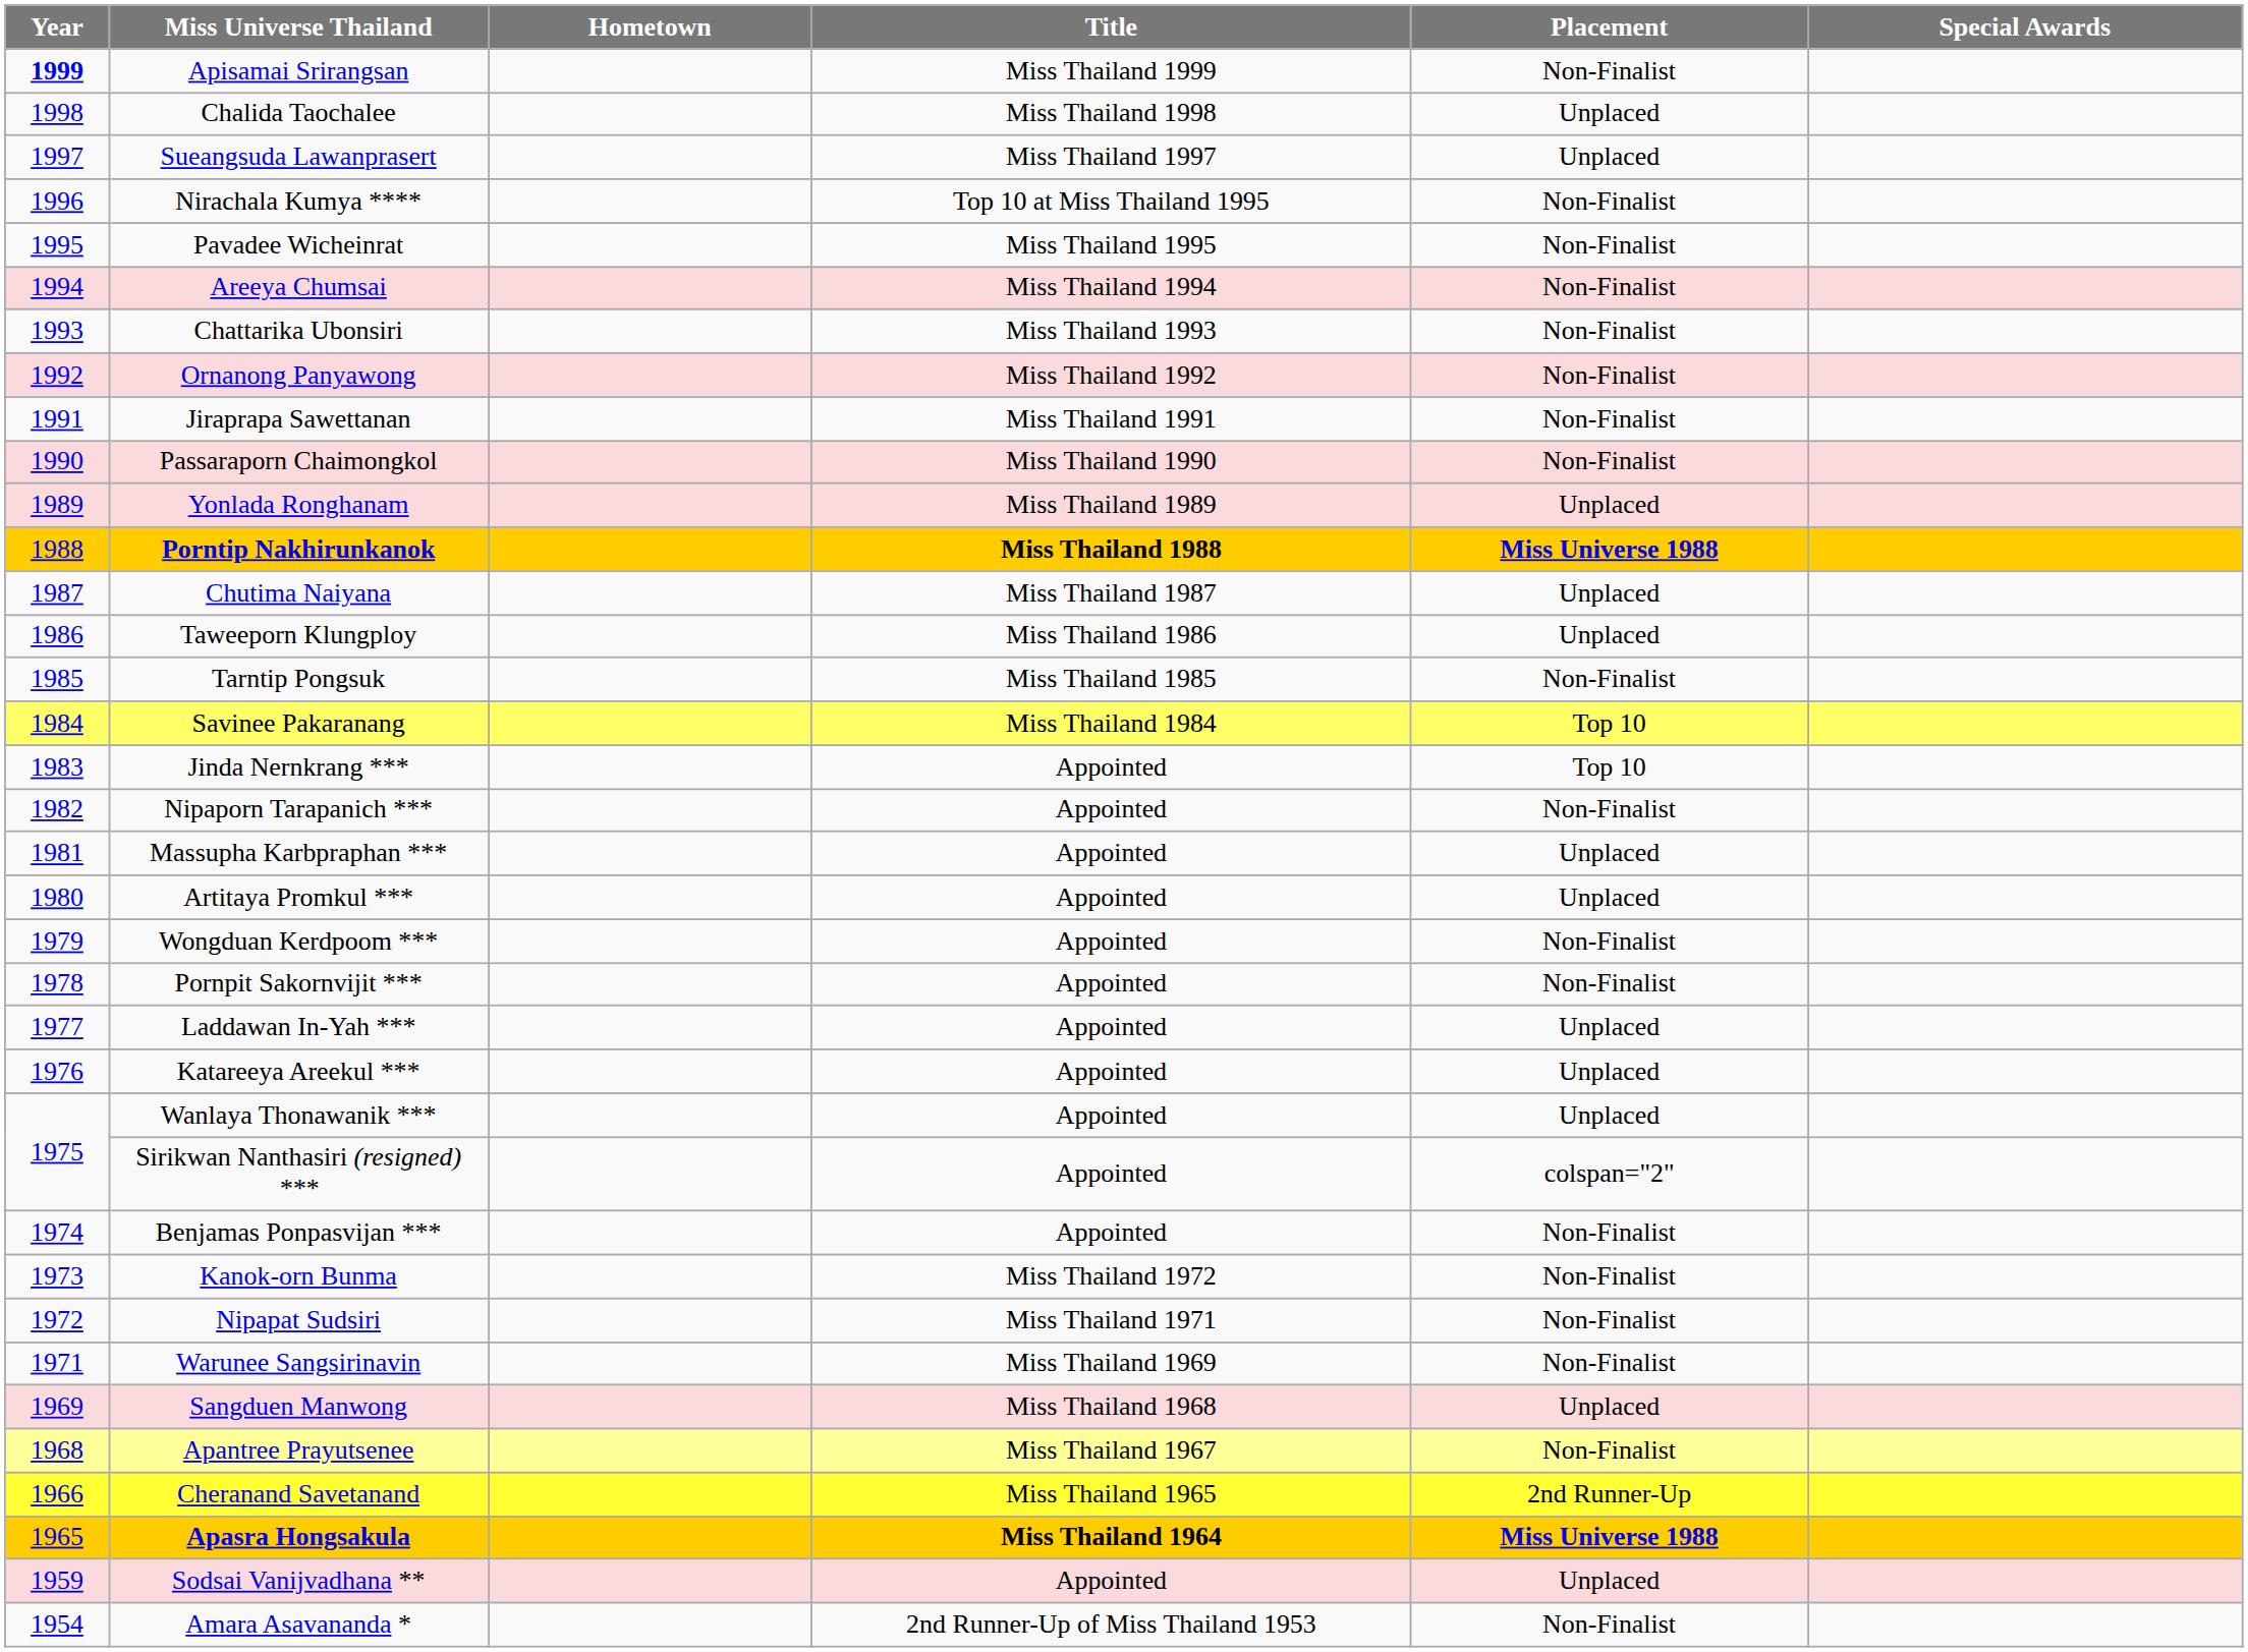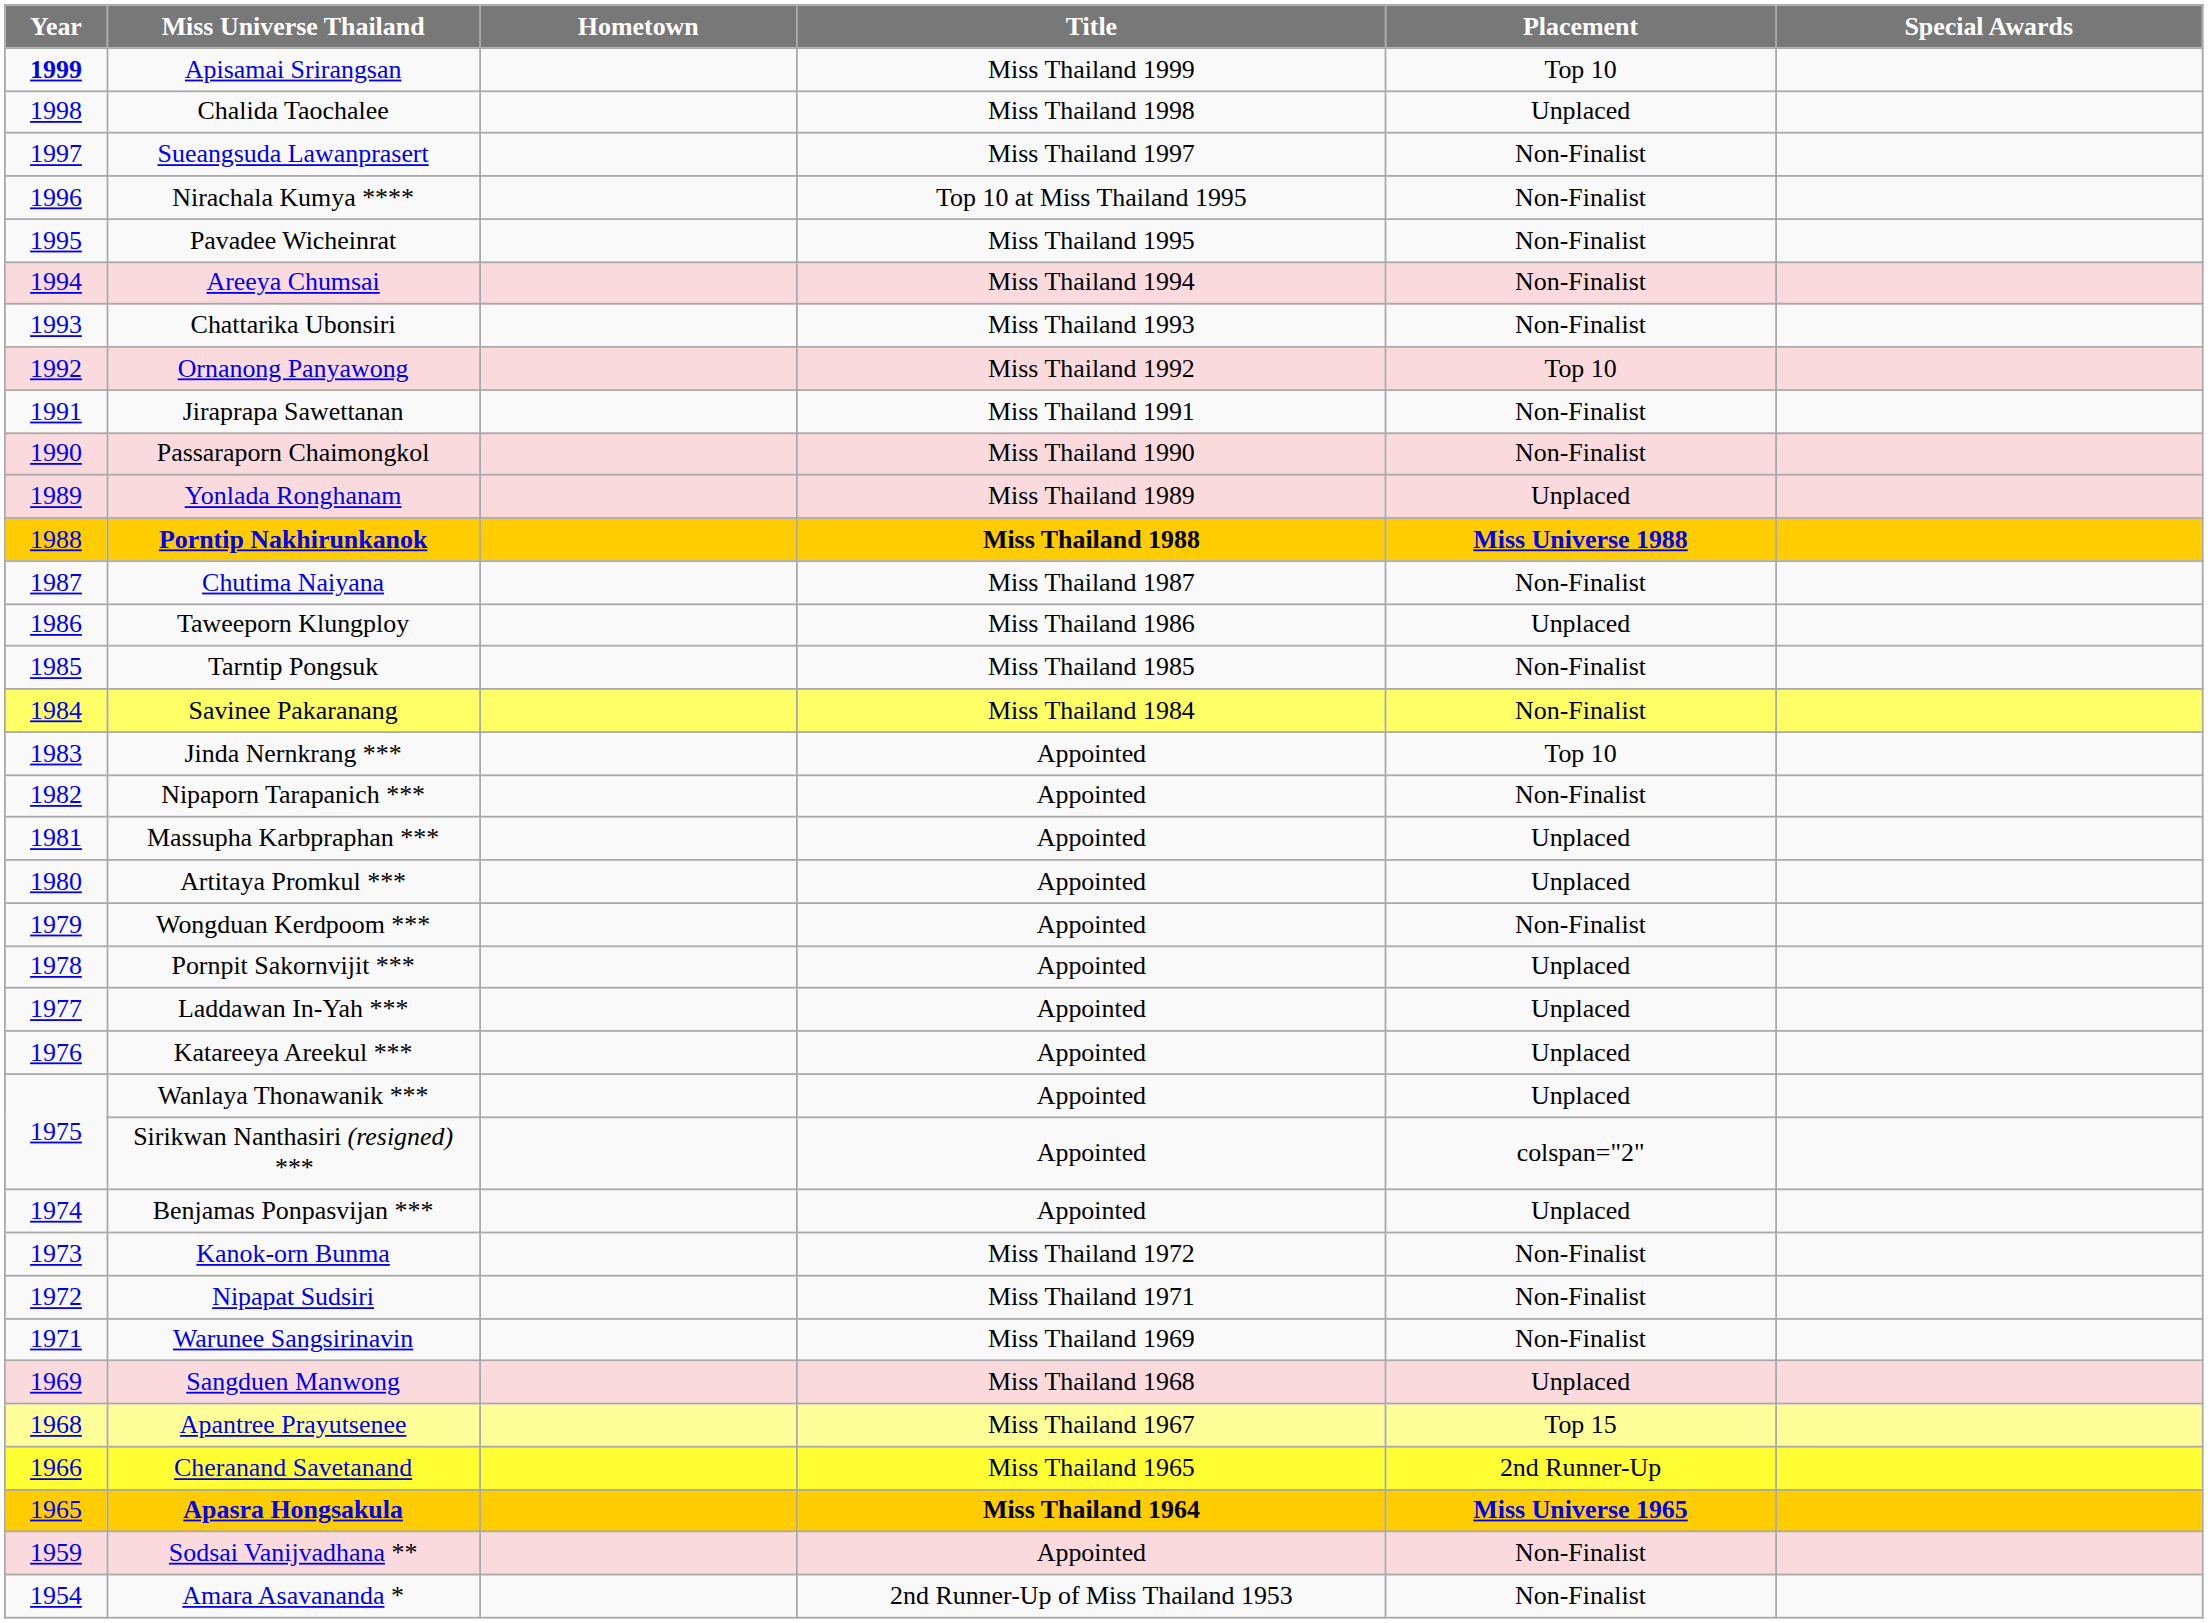Apisamai Srirangsan | Placement: Non-Finalist -> Top 10
Sueangsuda Lawanprasert | Placement: Unplaced -> Non-Finalist
Ornanong Panyawong | Placement: Non-Finalist -> Top 10
Chutima Naiyana | Placement: Unplaced -> Non-Finalist
Savinee Pakaranang | Placement: Top 10 -> Non-Finalist
Pornpit Sakornvijit *** | Placement: Non-Finalist -> Unplaced
Benjamas Ponpasvijan *** | Placement: Non-Finalist -> Unplaced
Apantree Prayutsenee | Placement: Non-Finalist -> Top 15
Apasra Hongsakula | Placement: Miss Universe 1988 -> Miss Universe 1965
Sodsai Vanijvadhana ** | Placement: Unplaced -> Non-Finalist
